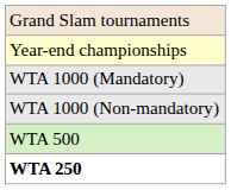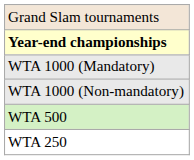row 2 | column 1: normal -> bold
row 6 | column 1: bold -> normal
